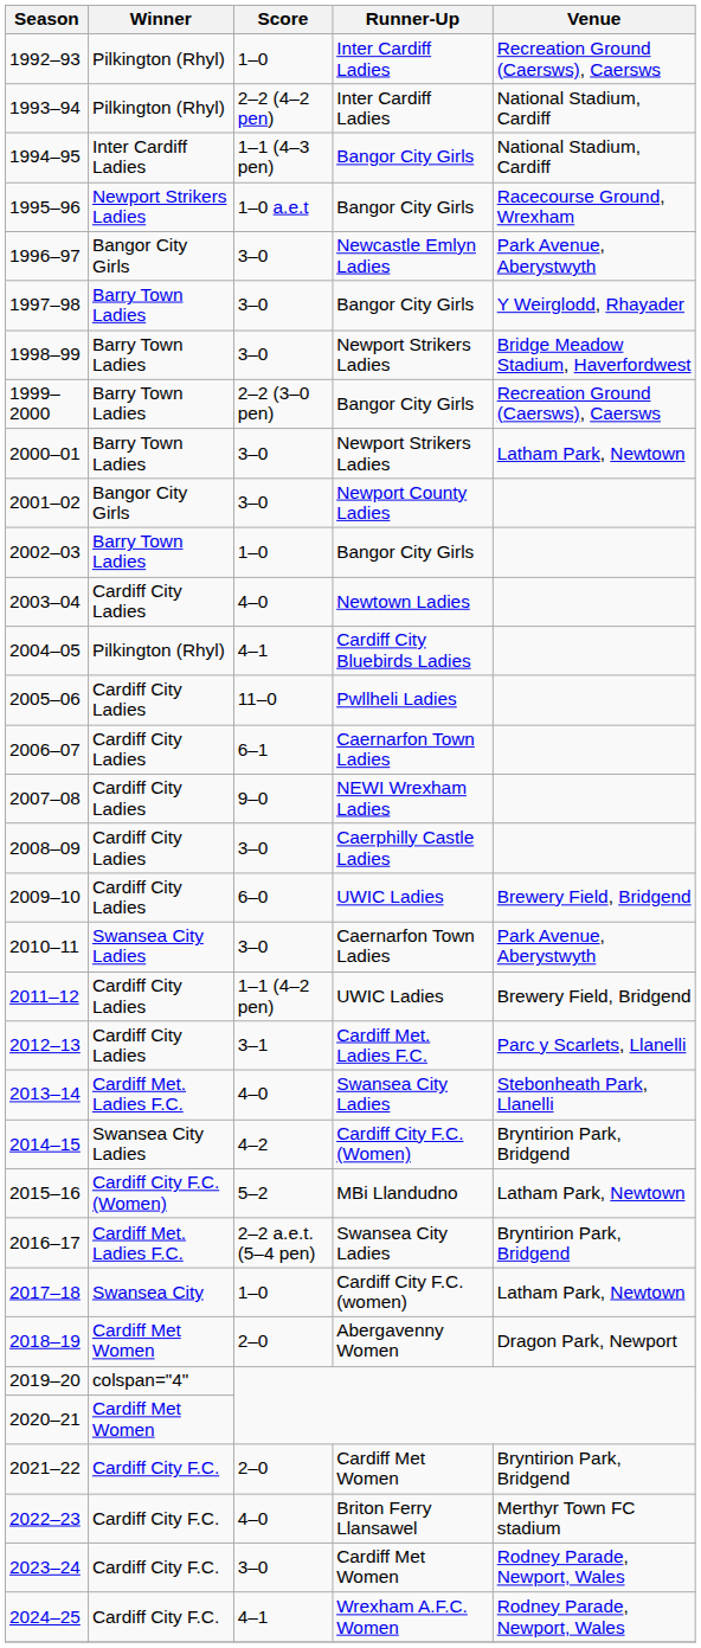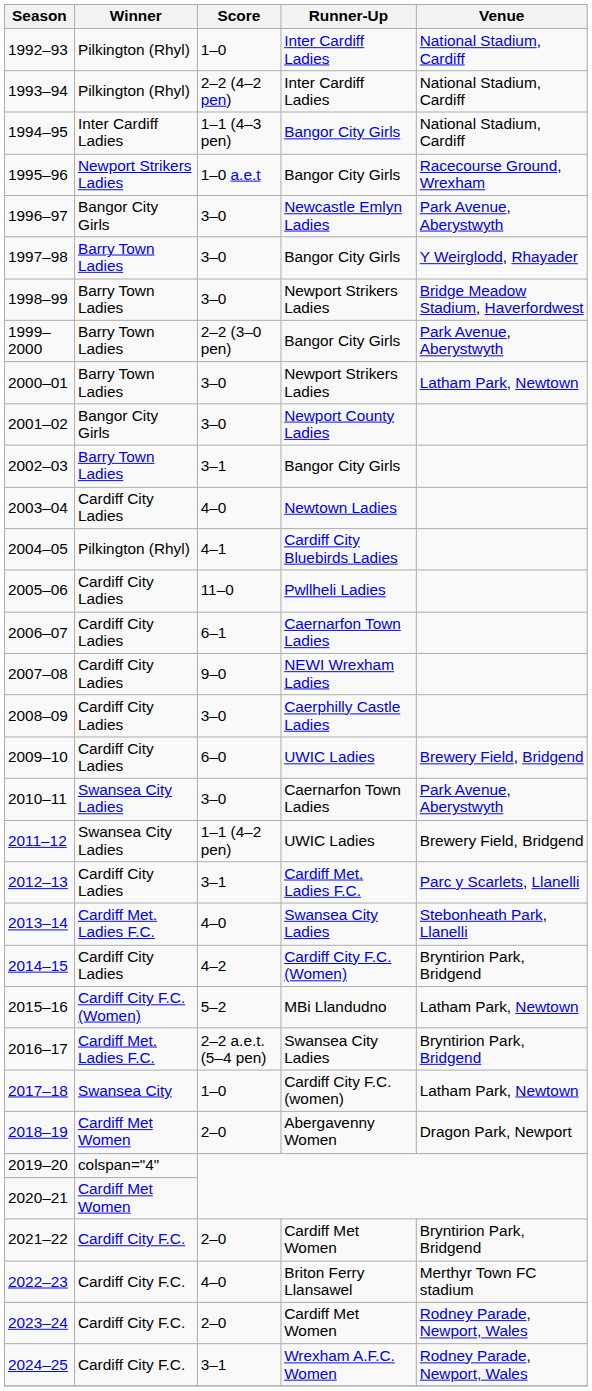1992–93 | Venue: Recreation Ground (Caersws), Caersws -> National Stadium, Cardiff
1999–2000 | Venue: Recreation Ground (Caersws), Caersws -> Park Avenue, Aberystwyth
2002–03 | Score: 1–0 -> 3–1
2011–12 | Winner: Cardiff City Ladies -> Swansea City Ladies
2014–15 | Winner: Swansea City Ladies -> Cardiff City Ladies
2023–24 | Score: 3–0 -> 2–0
2024–25 | Score: 4–1 -> 3–1
